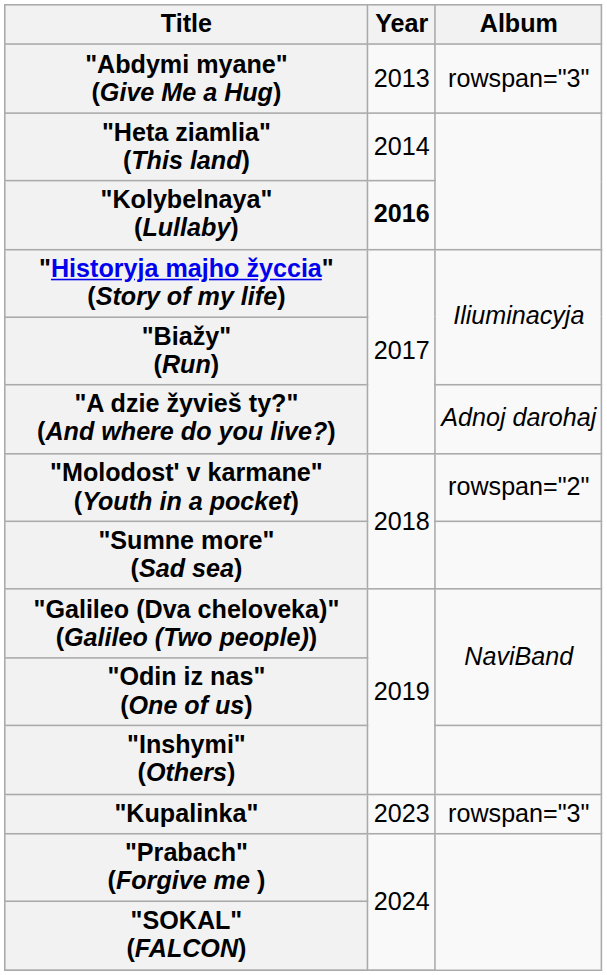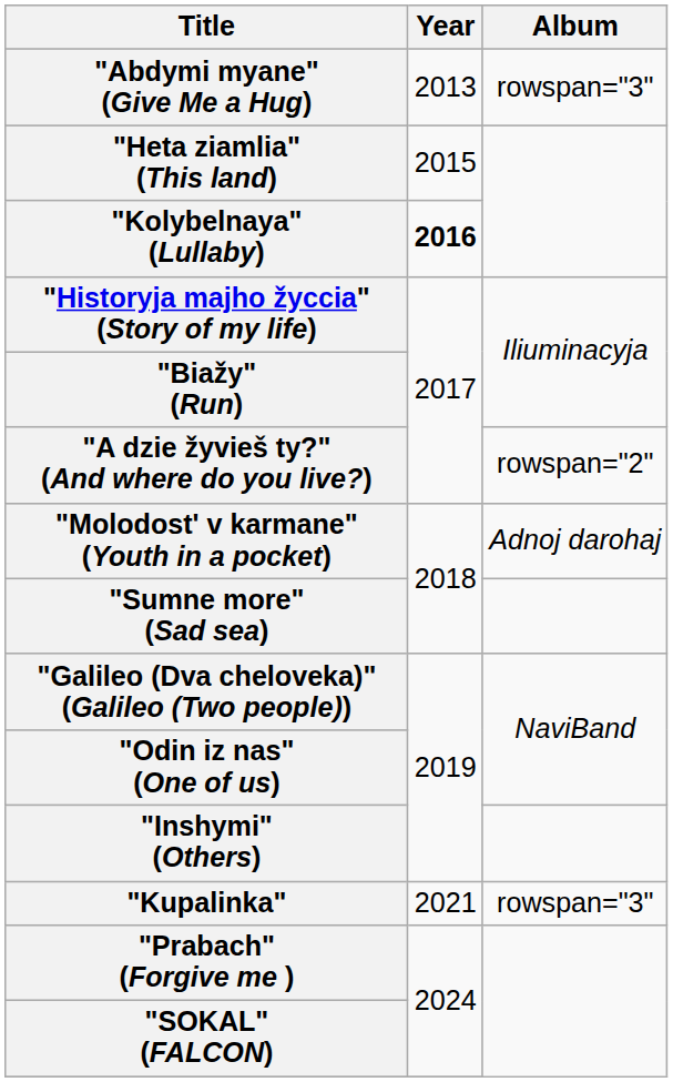"Heta ziamlia" (This land) | Year: 2014 -> 2015
"A dzie žyvieš ty?" (And where do you live?) | Album: Adnoj darohaj -> rowspan="2"
"Molodost' v karmane" (Youth in a pocket) | Album: rowspan="2" -> Adnoj darohaj
"Kupalinka" | Year: 2023 -> 2021
